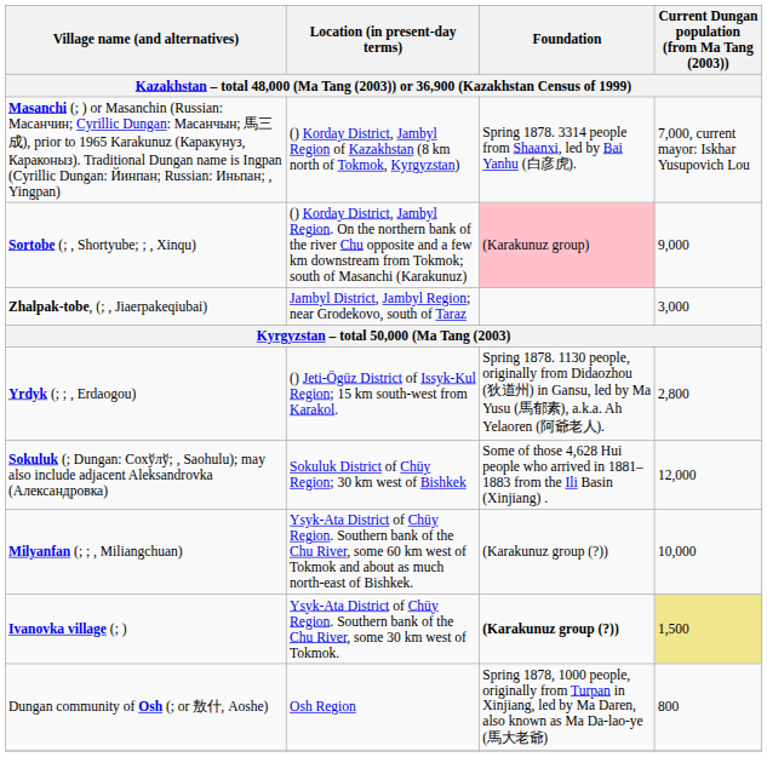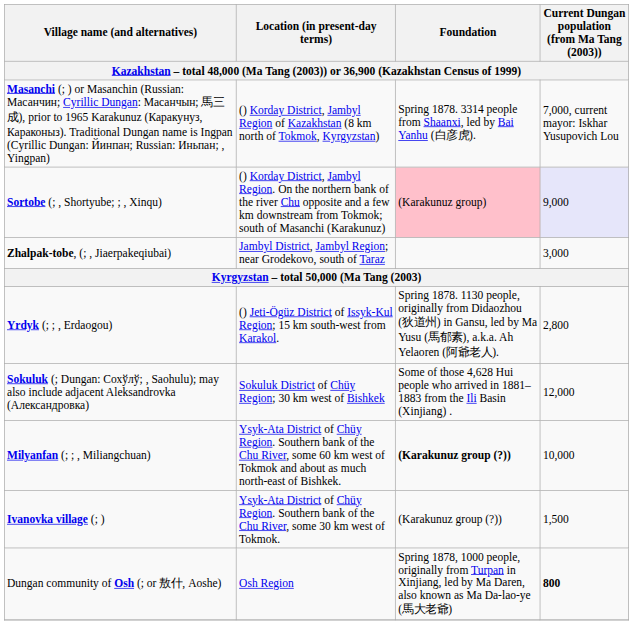Sortobe (; , Shortyube; ; , Xinqu) | Current Dungan population (from Ma Tang (2003)): no background -> lavender background
Milyanfan (; ; , Miliangchuan) | Foundation: normal -> bold
Ivanovka village (; ) | Foundation: bold -> normal
Ivanovka village (; ) | Current Dungan population (from Ma Tang (2003)): khaki background -> no background
Dungan community of Osh (; or 敖什, Aoshe) | Current Dungan population (from Ma Tang (2003)): normal -> bold
